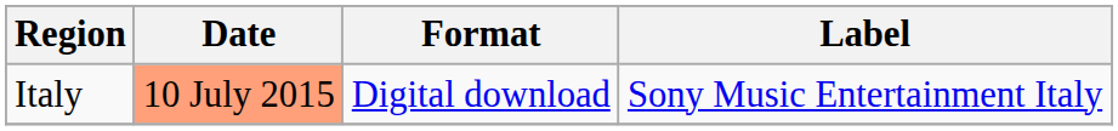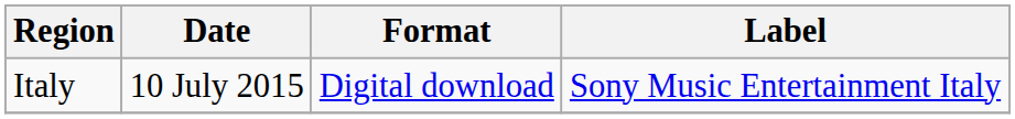Italy | Date: lightsalmon background -> no background
